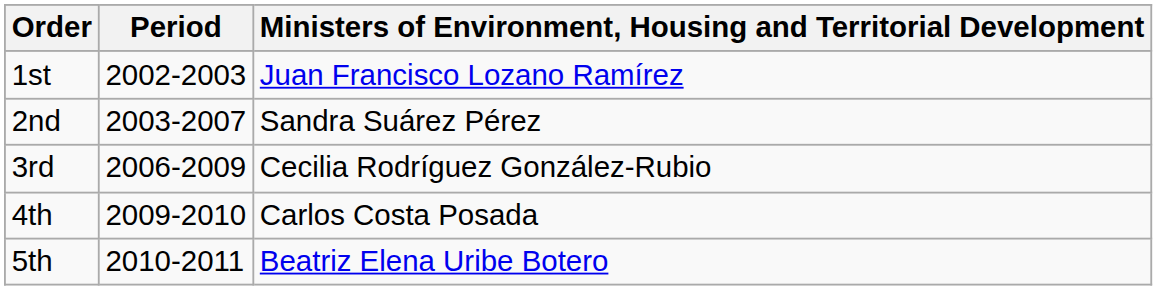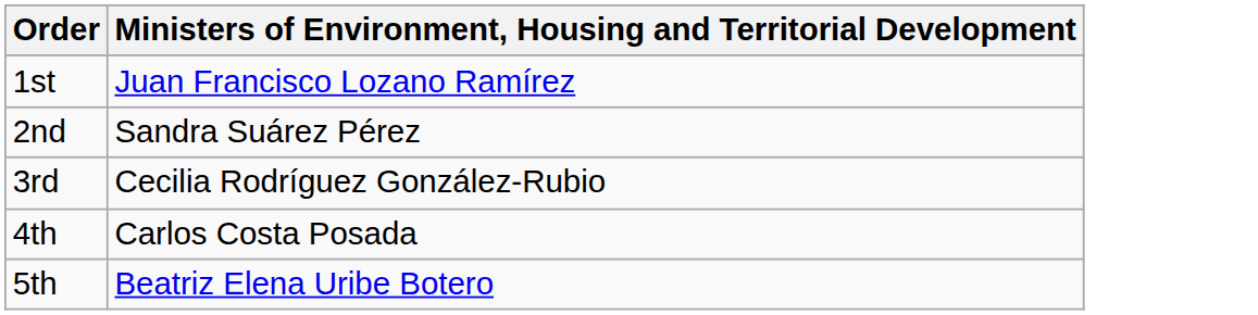- column: Period | 2002-2003 | 2003-2007 | 2006-2009 | 2009-2010 | 2010-2011
